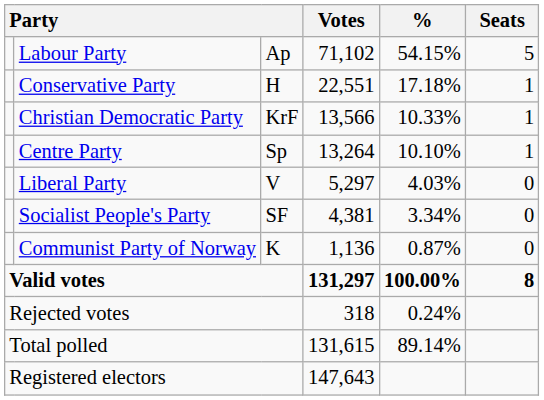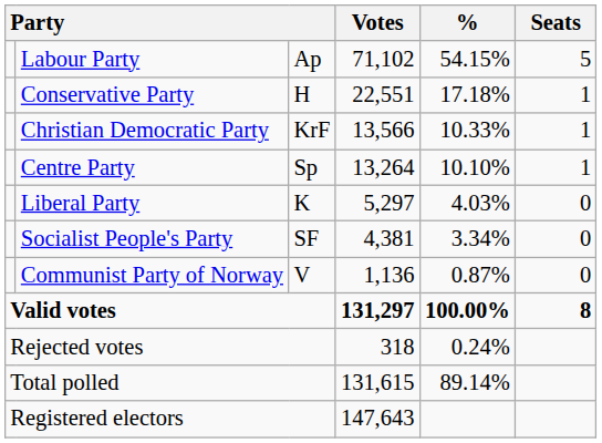Liberal Party | column 3: V -> K
Communist Party of Norway | column 3: K -> V
